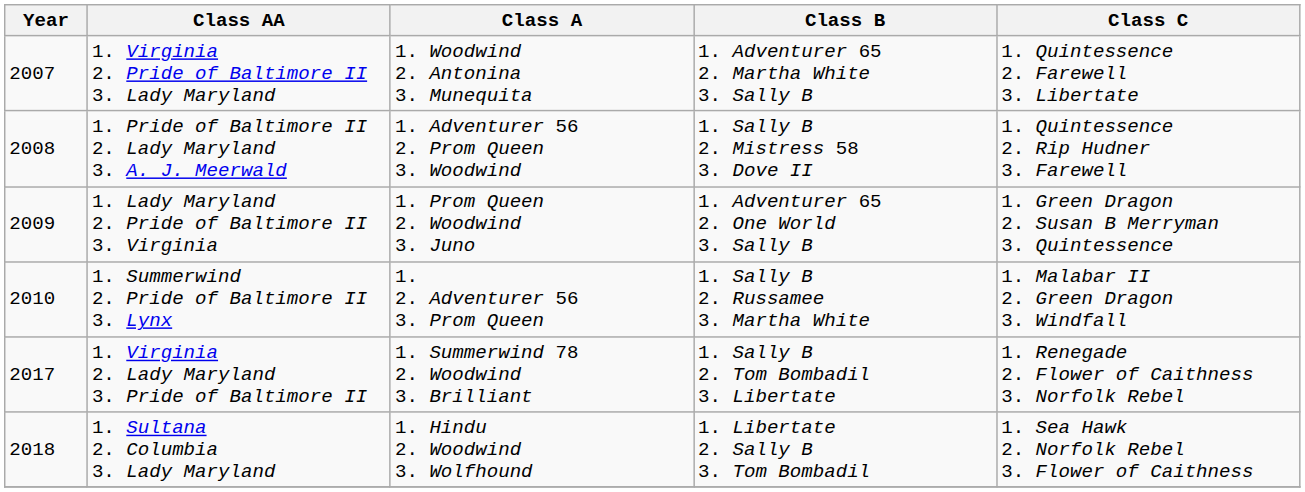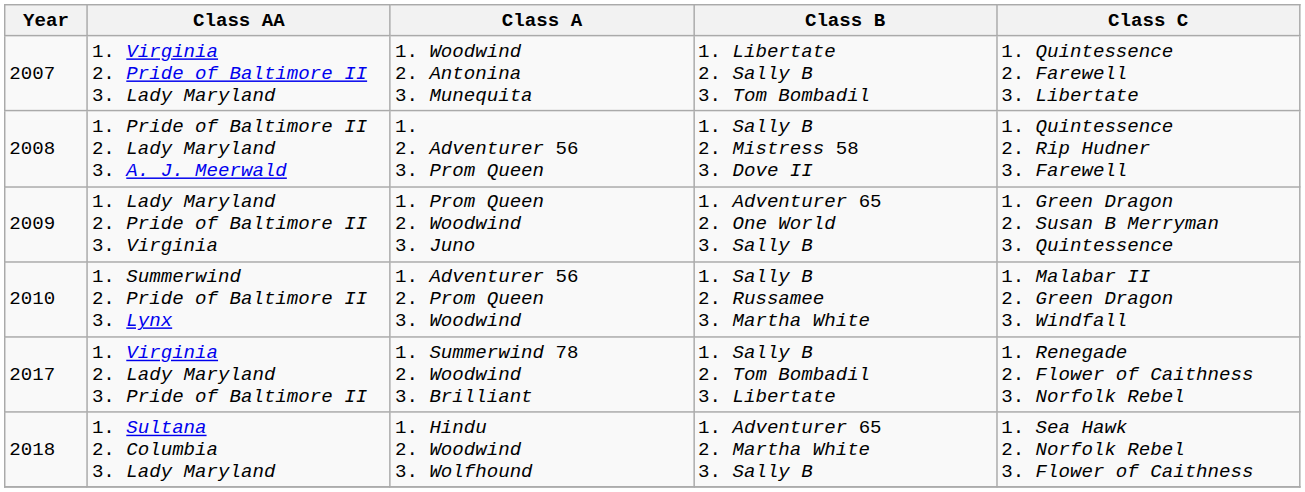1. Virginia 2. Pride of Baltimore II 3. Lady Maryland | Class B: 1. Adventurer 65 2. Martha White 3. Sally B -> 1. Libertate 2. Sally B 3. Tom Bombadil
1. Pride of Baltimore II 2. Lady Maryland 3. A. J. Meerwald | Class A: 1. Adventurer 56 2. Prom Queen 3. Woodwind -> 1. 2. Adventurer 56 3. Prom Queen
1. Summerwind 2. Pride of Baltimore II 3. Lynx | Class A: 1. 2. Adventurer 56 3. Prom Queen -> 1. Adventurer 56 2. Prom Queen 3. Woodwind
1. Sultana 2. Columbia 3. Lady Maryland | Class B: 1. Libertate 2. Sally B 3. Tom Bombadil -> 1. Adventurer 65 2. Martha White 3. Sally B
